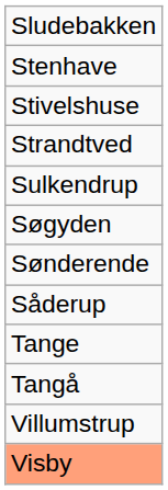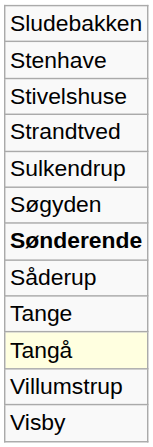row 7 | column 1: normal -> bold
row 10 | column 1: no background -> lightyellow background
row 12 | column 1: lightsalmon background -> no background
